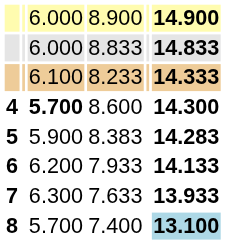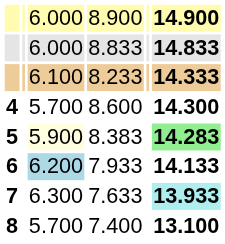8.600 | column 2: bold -> normal
8.383 | column 2: no background -> lightyellow background
8.383 | column 4: no background -> lightgreen background
7.933 | column 2: no background -> lightblue background
7.633 | column 4: no background -> paleturquoise background
7.400 | column 4: lightblue background -> no background
